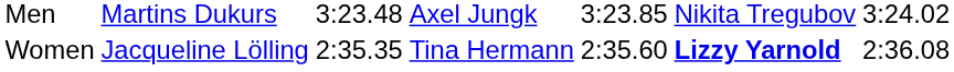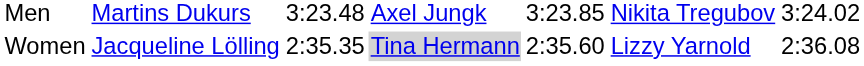Women | column 4: no background -> lightgrey background
Women | column 6: bold -> normal
